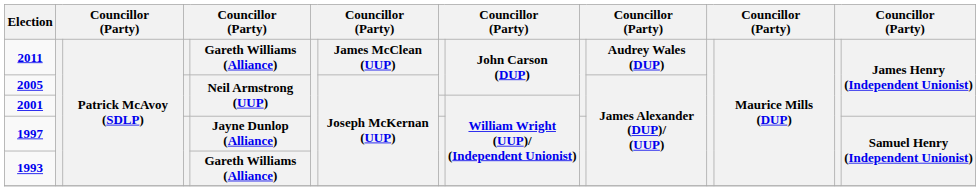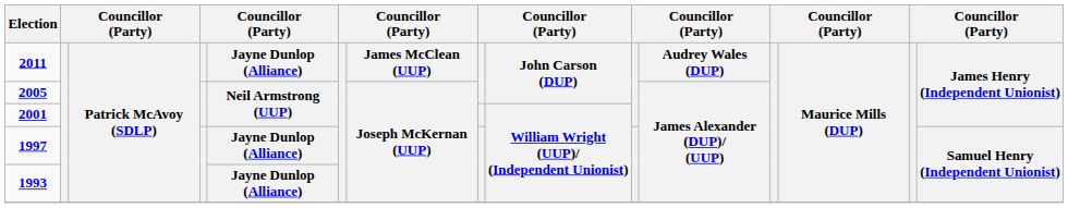2011 | column 5: Gareth Williams (Alliance) -> Jayne Dunlop (Alliance)
1993 | column 5: Gareth Williams (Alliance) -> Jayne Dunlop (Alliance)
